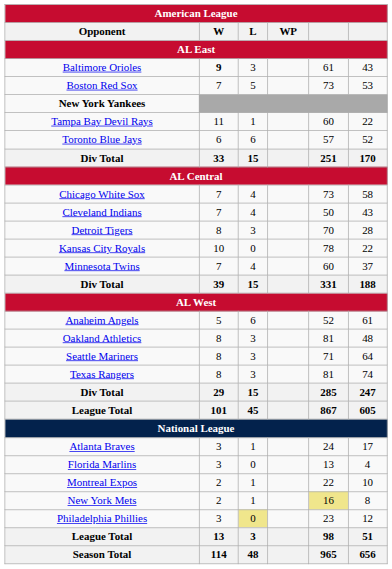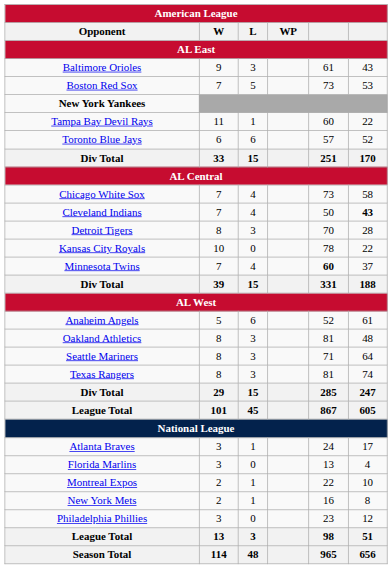Baltimore Orioles | W: bold -> normal
Cleveland Indians | column 6: normal -> bold
Minnesota Twins | column 5: normal -> bold
New York Mets | column 5: khaki background -> no background
Philadelphia Phillies | L: khaki background -> no background
